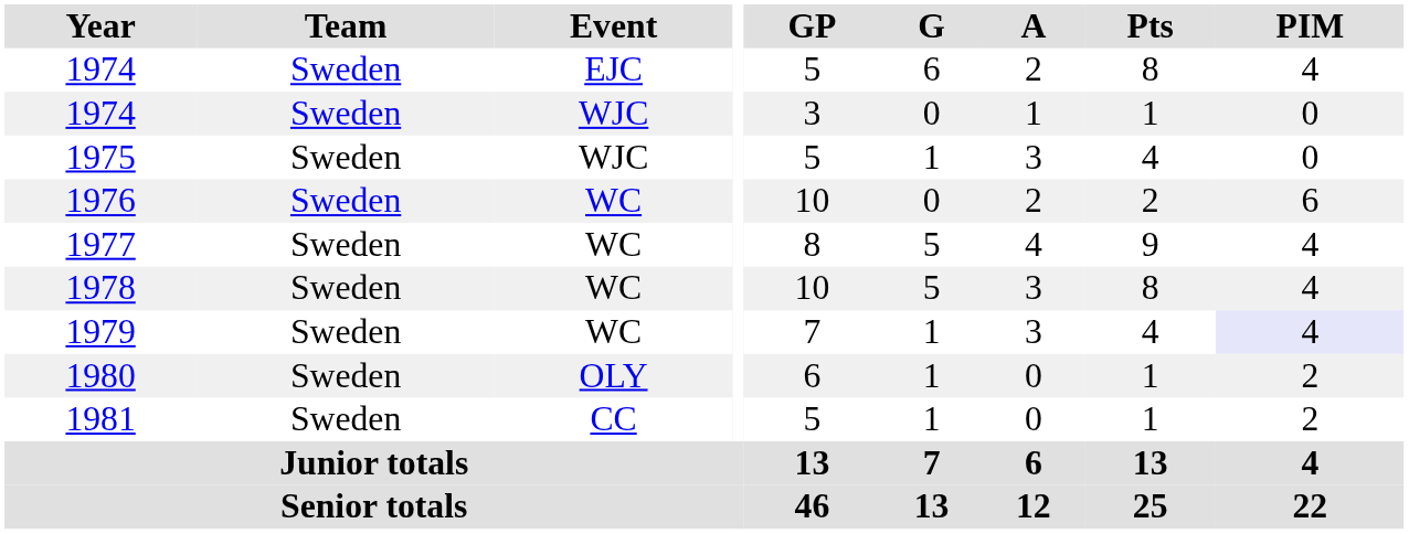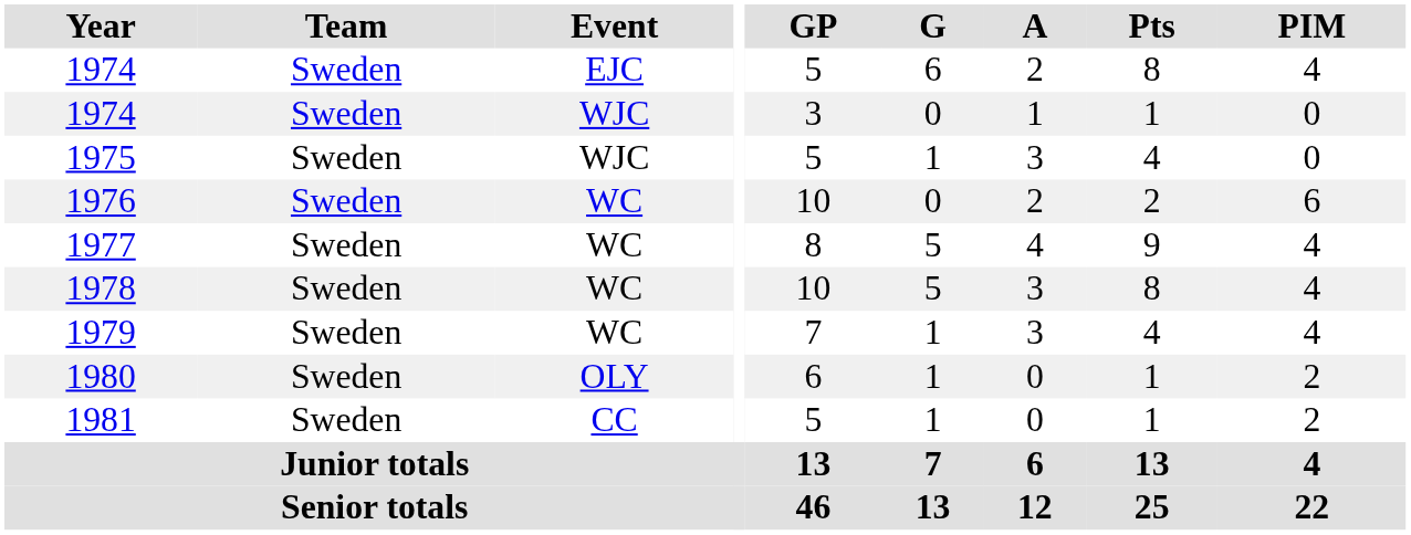1979 | PIM: lavender background -> no background
